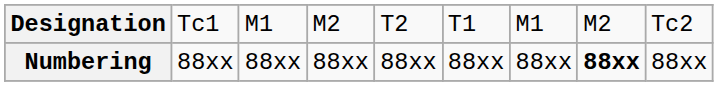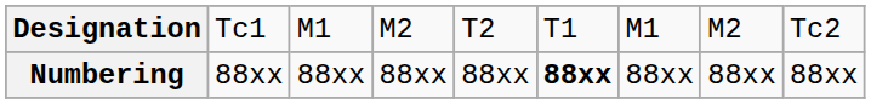Numbering | column 6: normal -> bold
Numbering | column 8: bold -> normal
